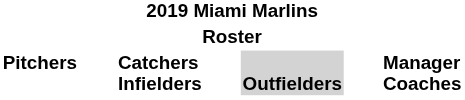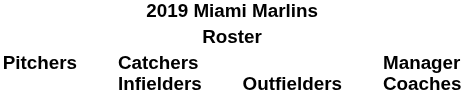Pitchers | column 3: lightgrey background -> no background
